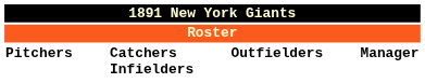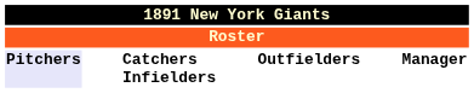Pitchers | column 1: no background -> lavender background
